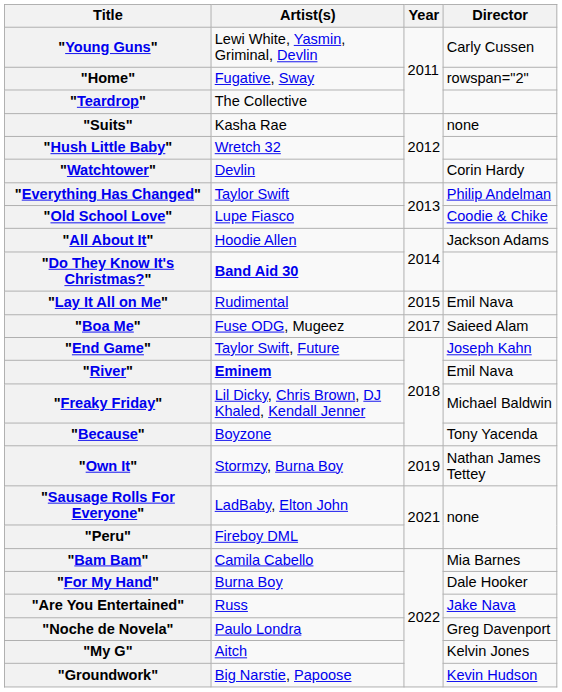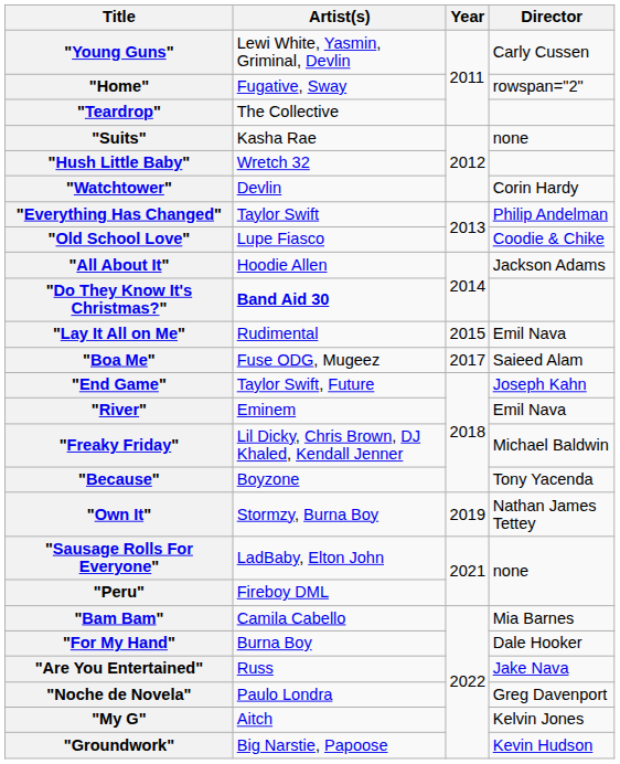"River" | Artist(s): bold -> normal
